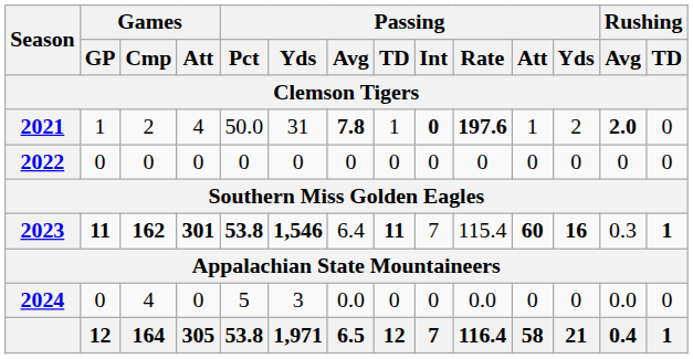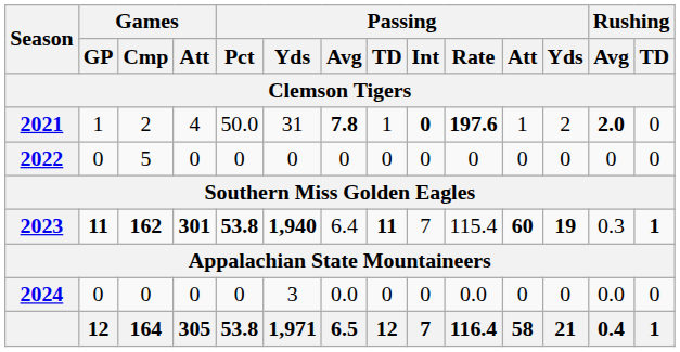2022 | Games / Cmp / Clemson Tigers: 0 -> 5
2023 | column 6: 1,546 -> 1,940
2023 | column 12: 16 -> 19
2024 | Games / Cmp / Clemson Tigers: 4 -> 0
2024 | Passing / Pct / Clemson Tigers: 5 -> 0
